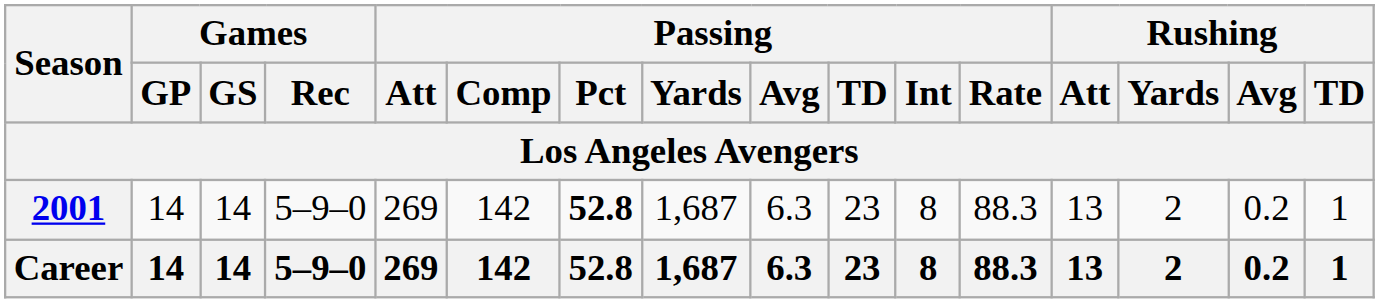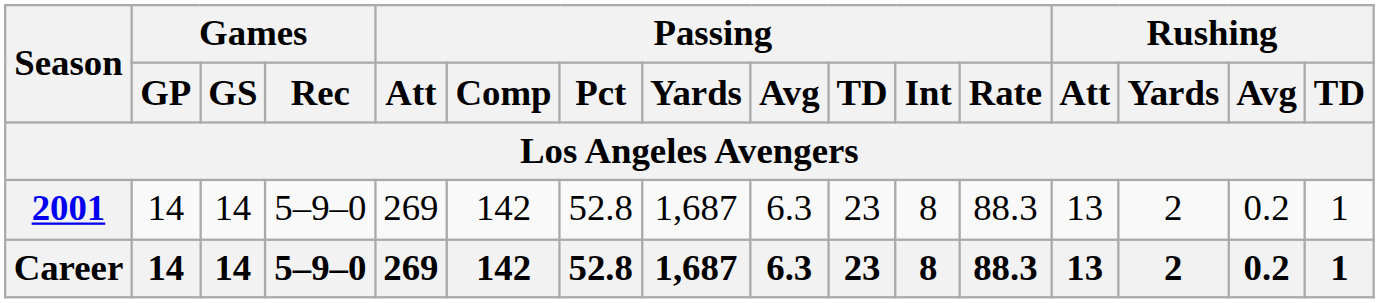2001 | Passing / Pct: bold -> normal
